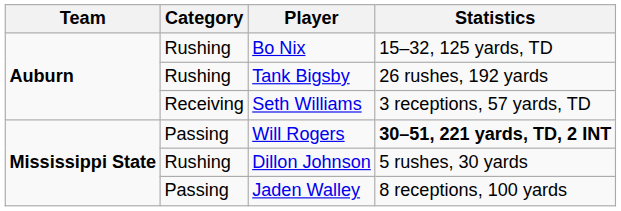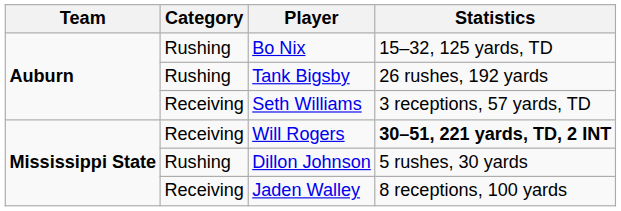Will Rogers | Category: Passing -> Receiving
Jaden Walley | Category: Passing -> Receiving
